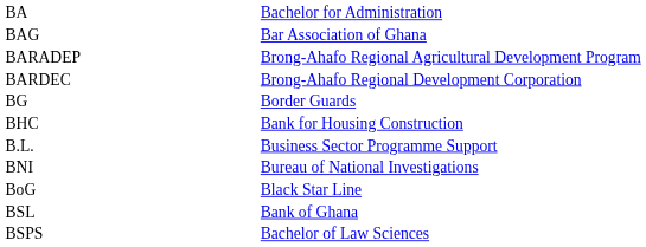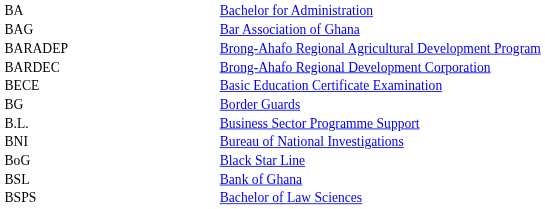+ row: BECE | Basic Education Certificate Examination
- row: BHC | Bank for Housing Construction
